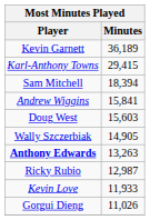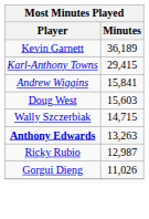- row: Sam Mitchell | 18,394
Wally Szczerbiak | Minutes: 14,905 -> 14,715
- row: Kevin Love | 11,933
